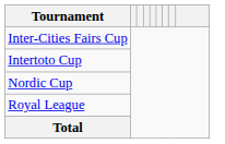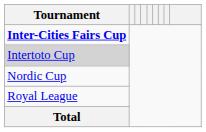Inter-Cities Fairs Cup | Tournament: normal -> bold
Intertoto Cup | Tournament: no background -> lightgrey background
